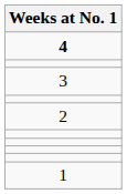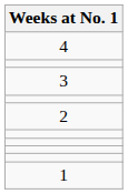row 2 | column 1: bold -> normal
